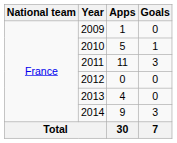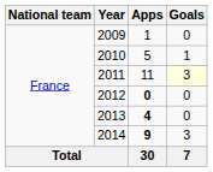2011 | Goals: no background -> lightyellow background
2012 | Apps: normal -> bold
2013 | Apps: normal -> bold
2014 | Apps: normal -> bold
